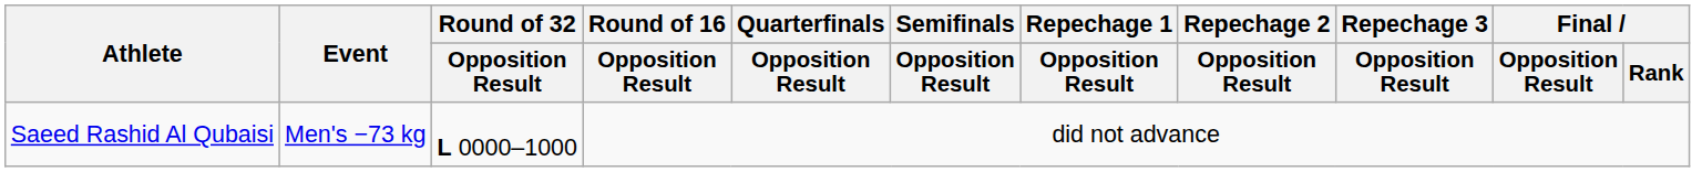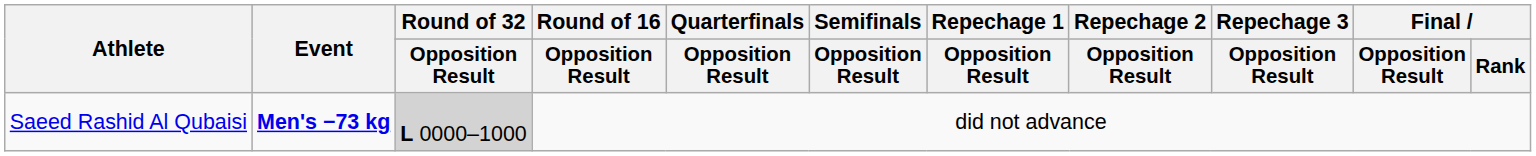Saeed Rashid Al Qubaisi | Event: normal -> bold
Saeed Rashid Al Qubaisi | Round of 32 / Opposition Result: no background -> lightgrey background
